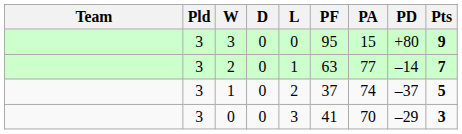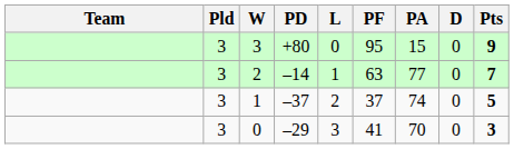columns swapped: D <-> PD
